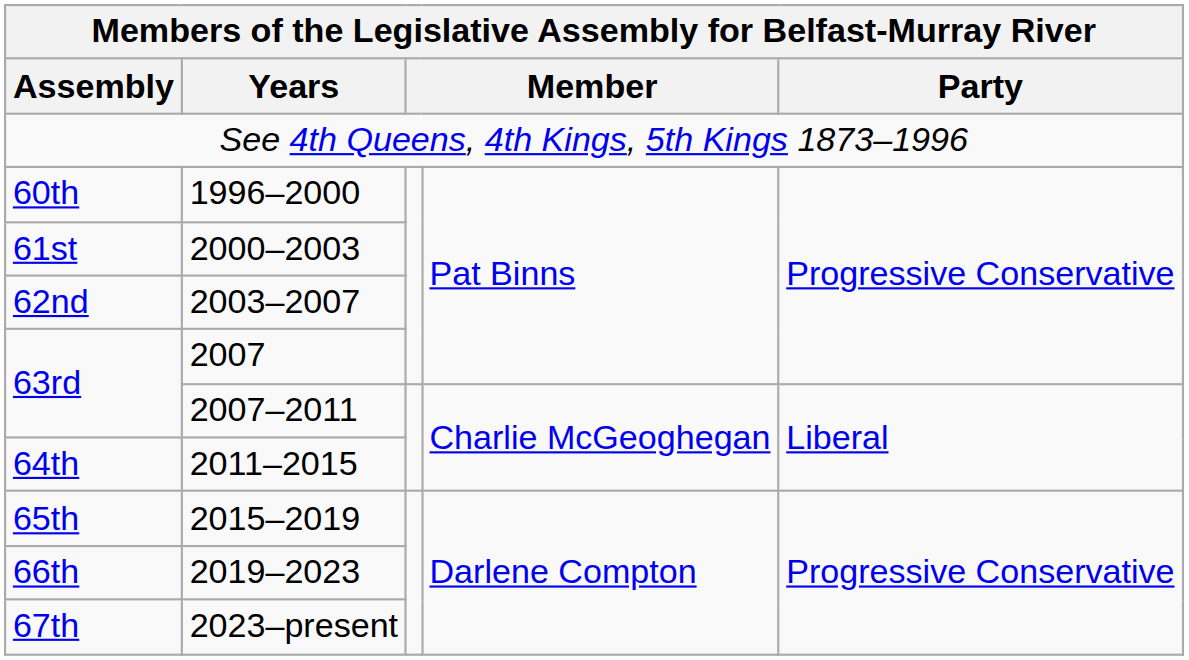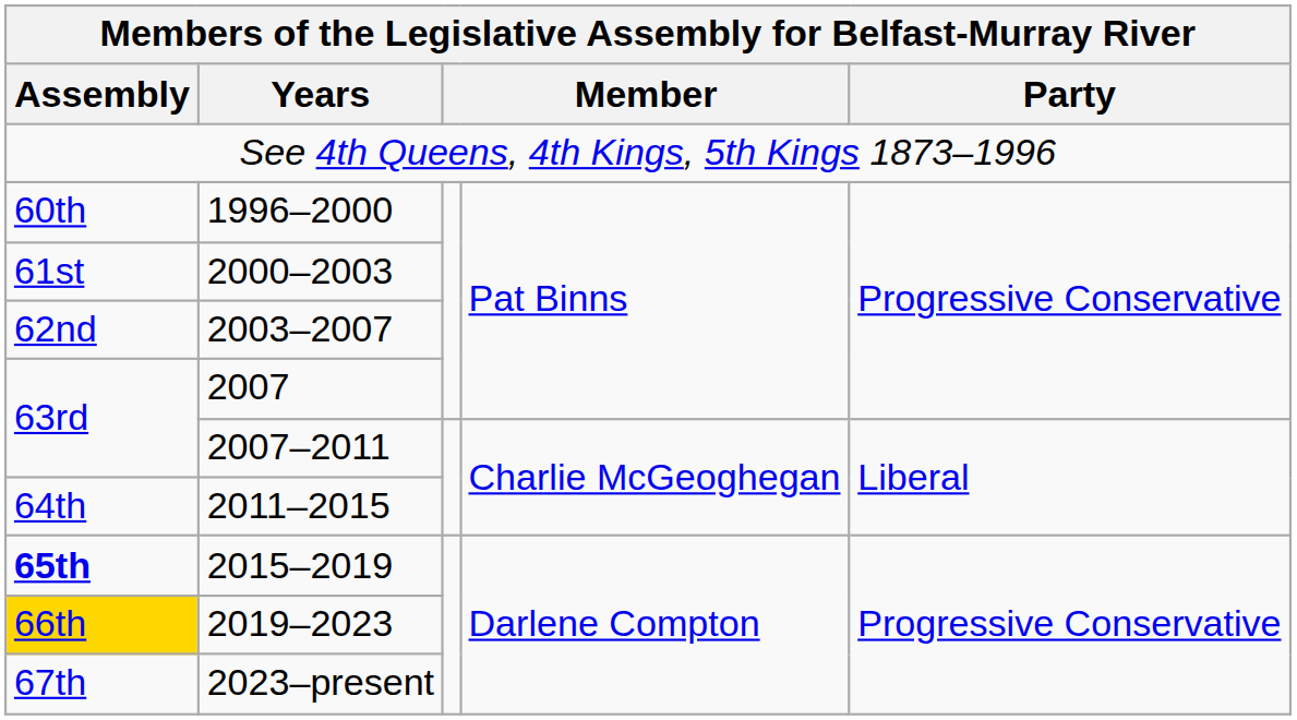65th | Assembly: normal -> bold
66th | Assembly: no background -> gold background
